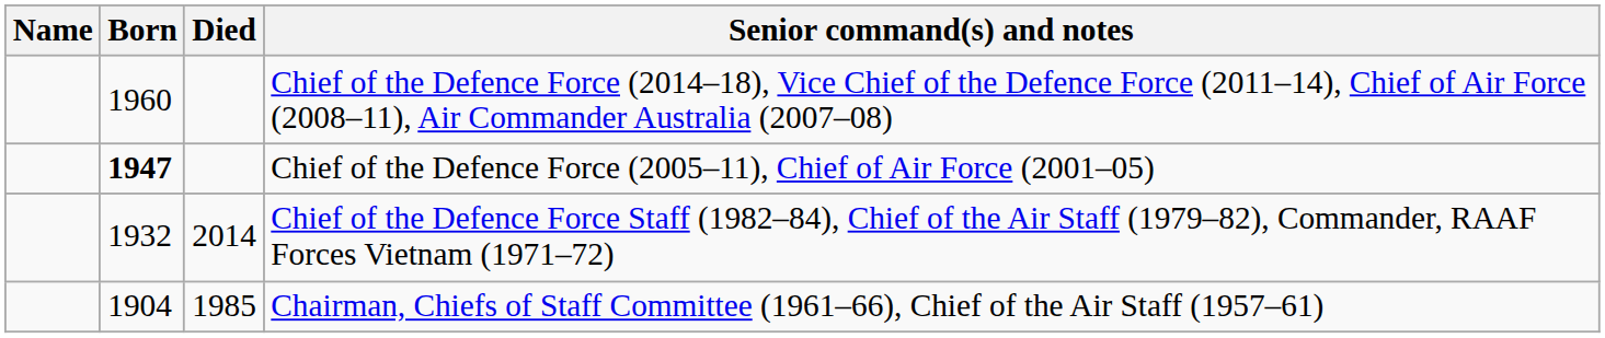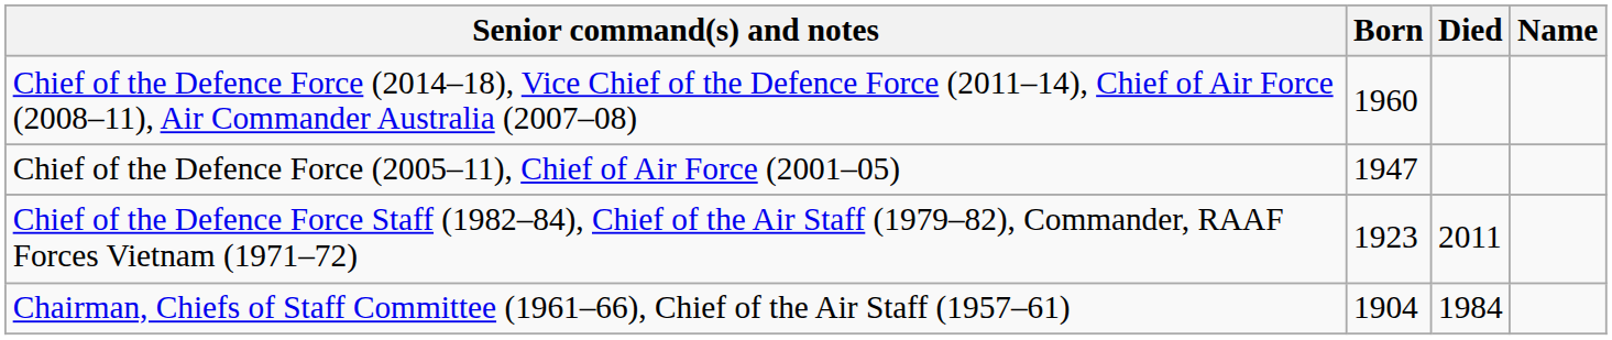columns swapped: Name <-> Senior command(s) and notes
row 3 | Born: bold -> normal
row 4 | Born: 1932 -> 1923
row 4 | Died: 2014 -> 2011
row 5 | Died: 1985 -> 1984
